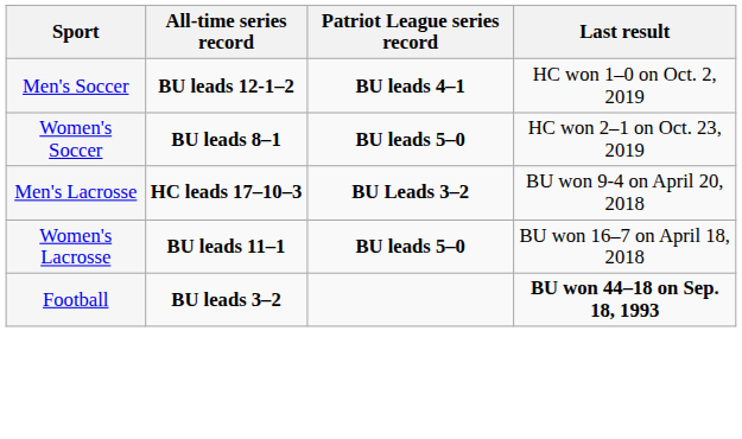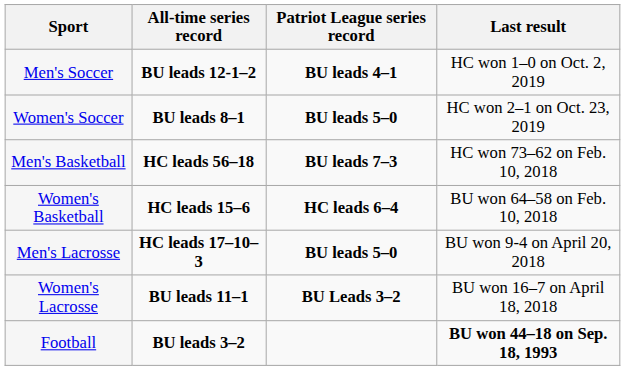+ row: Men's Basketball | HC leads 56–18 | BU leads 7–3 | HC won 73–62 on Feb. 10, 2018
+ row: Women's Basketball | HC leads 15–6 | HC leads 6–4 | BU won 64–58 on Feb. 10, 2018
Men's Lacrosse | Patriot League series record: BU Leads 3–2 -> BU leads 5–0
Women's Lacrosse | Patriot League series record: BU leads 5–0 -> BU Leads 3–2
